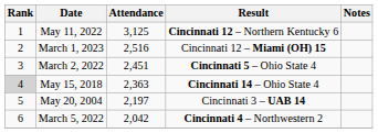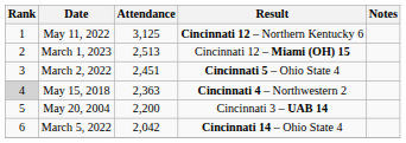March 1, 2023 | Attendance: 2,516 -> 2,513
May 15, 2018 | Result: Cincinnati 14 – Ohio State 4 -> Cincinnati 4 – Northwestern 2
May 20, 2004 | Attendance: 2,197 -> 2,200
March 5, 2022 | Result: Cincinnati 4 – Northwestern 2 -> Cincinnati 14 – Ohio State 4
